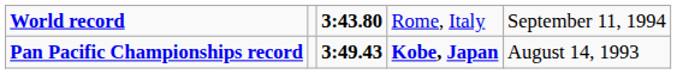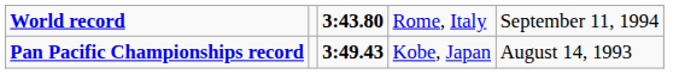Pan Pacific Championships record | column 4: bold -> normal
